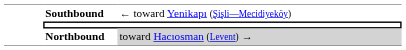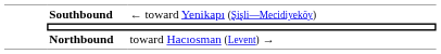Northbound | column 2: lightgrey background -> no background
